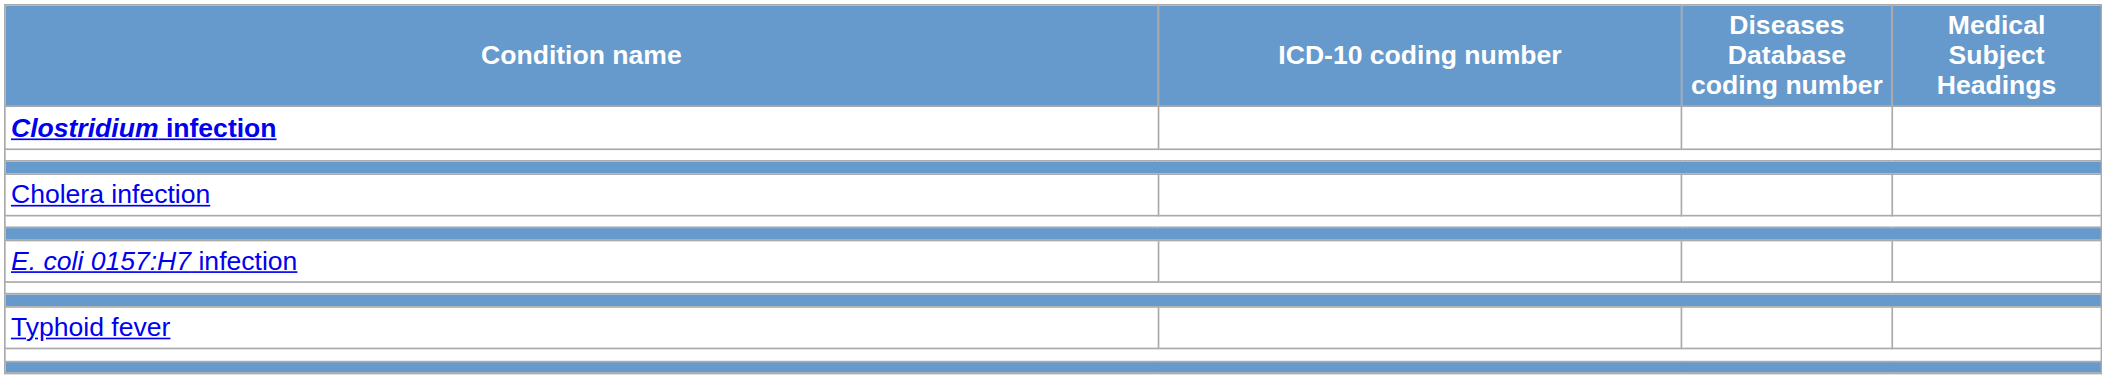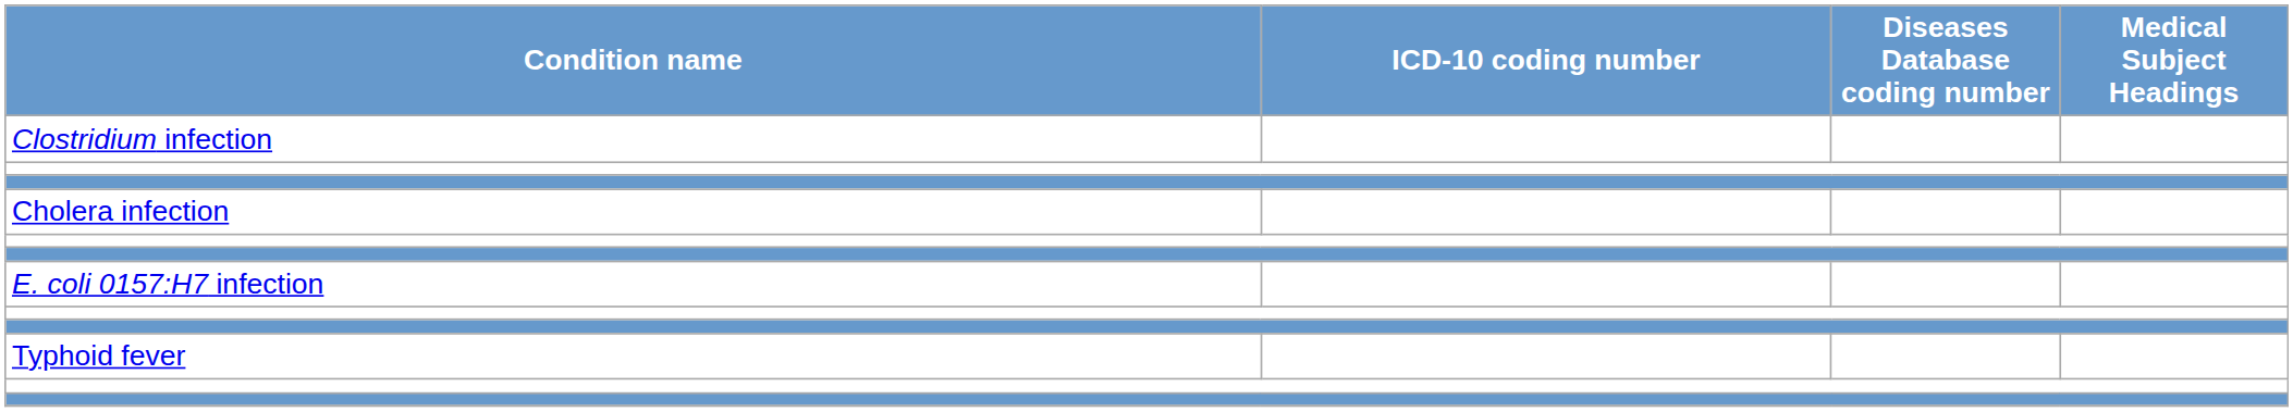Clostridium infection | Condition name: bold -> normal
